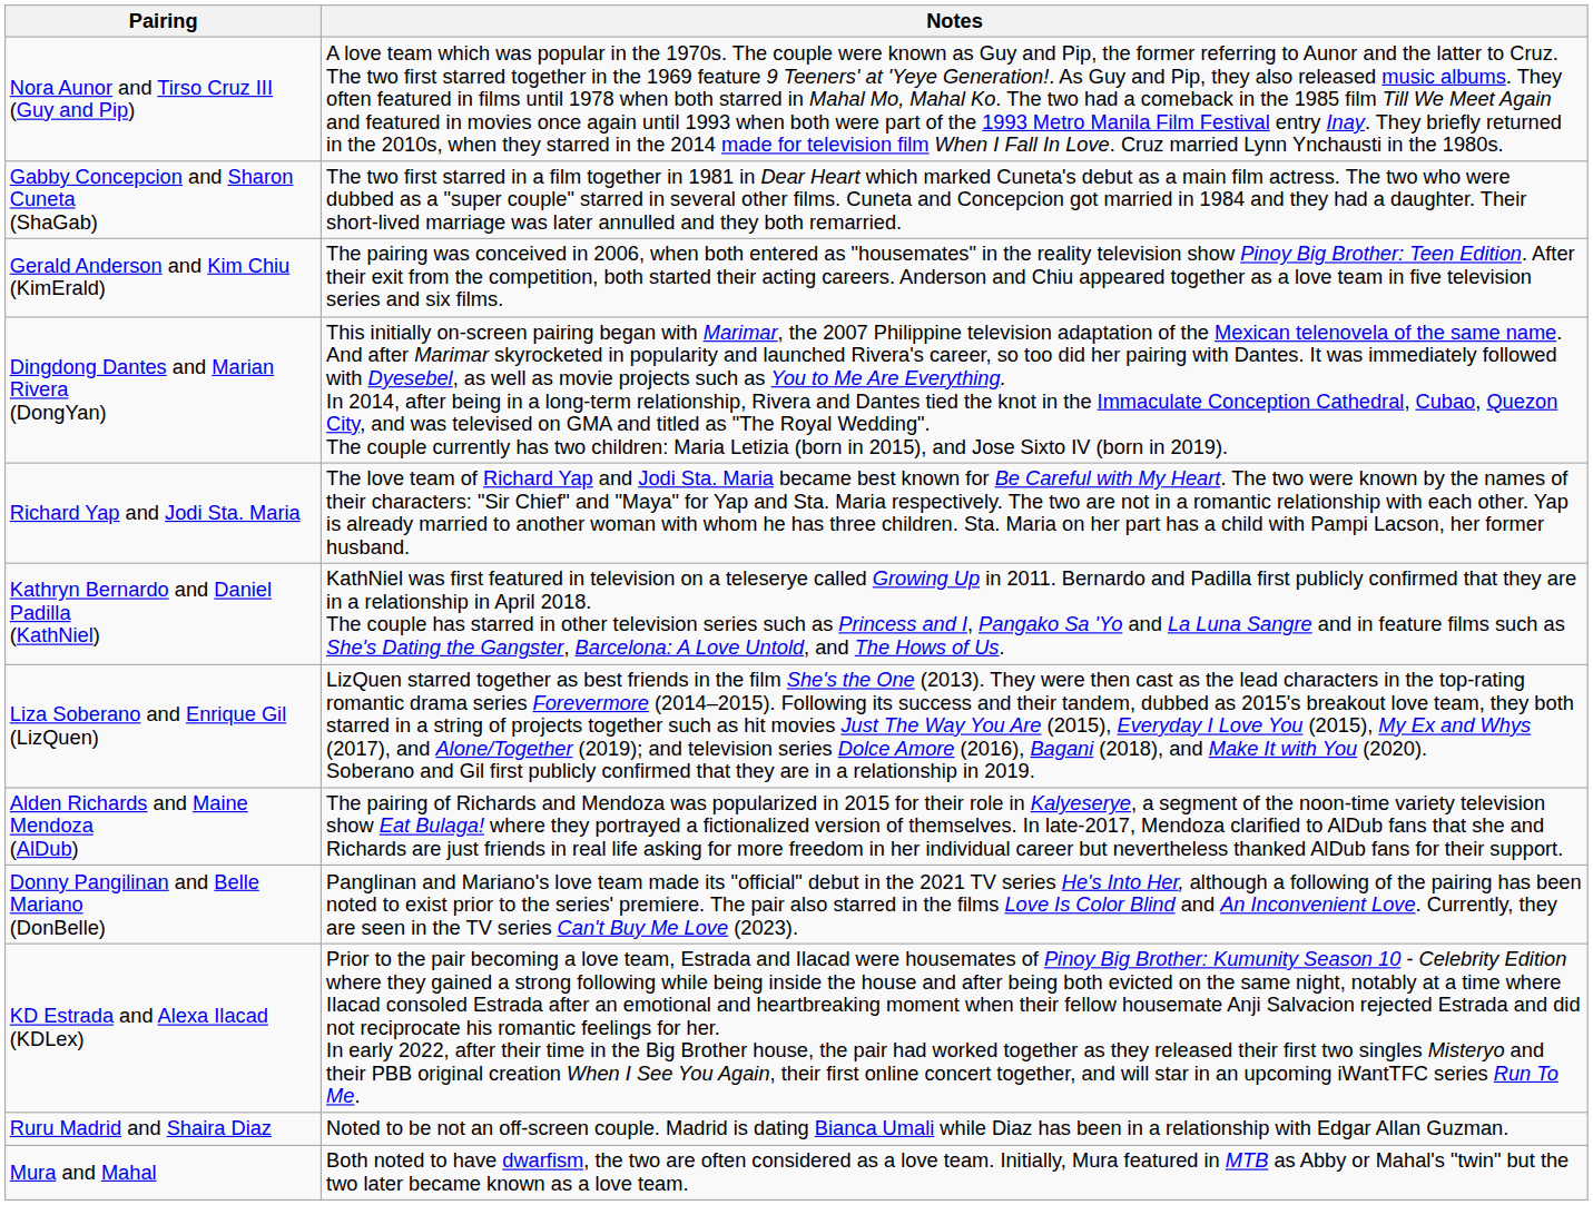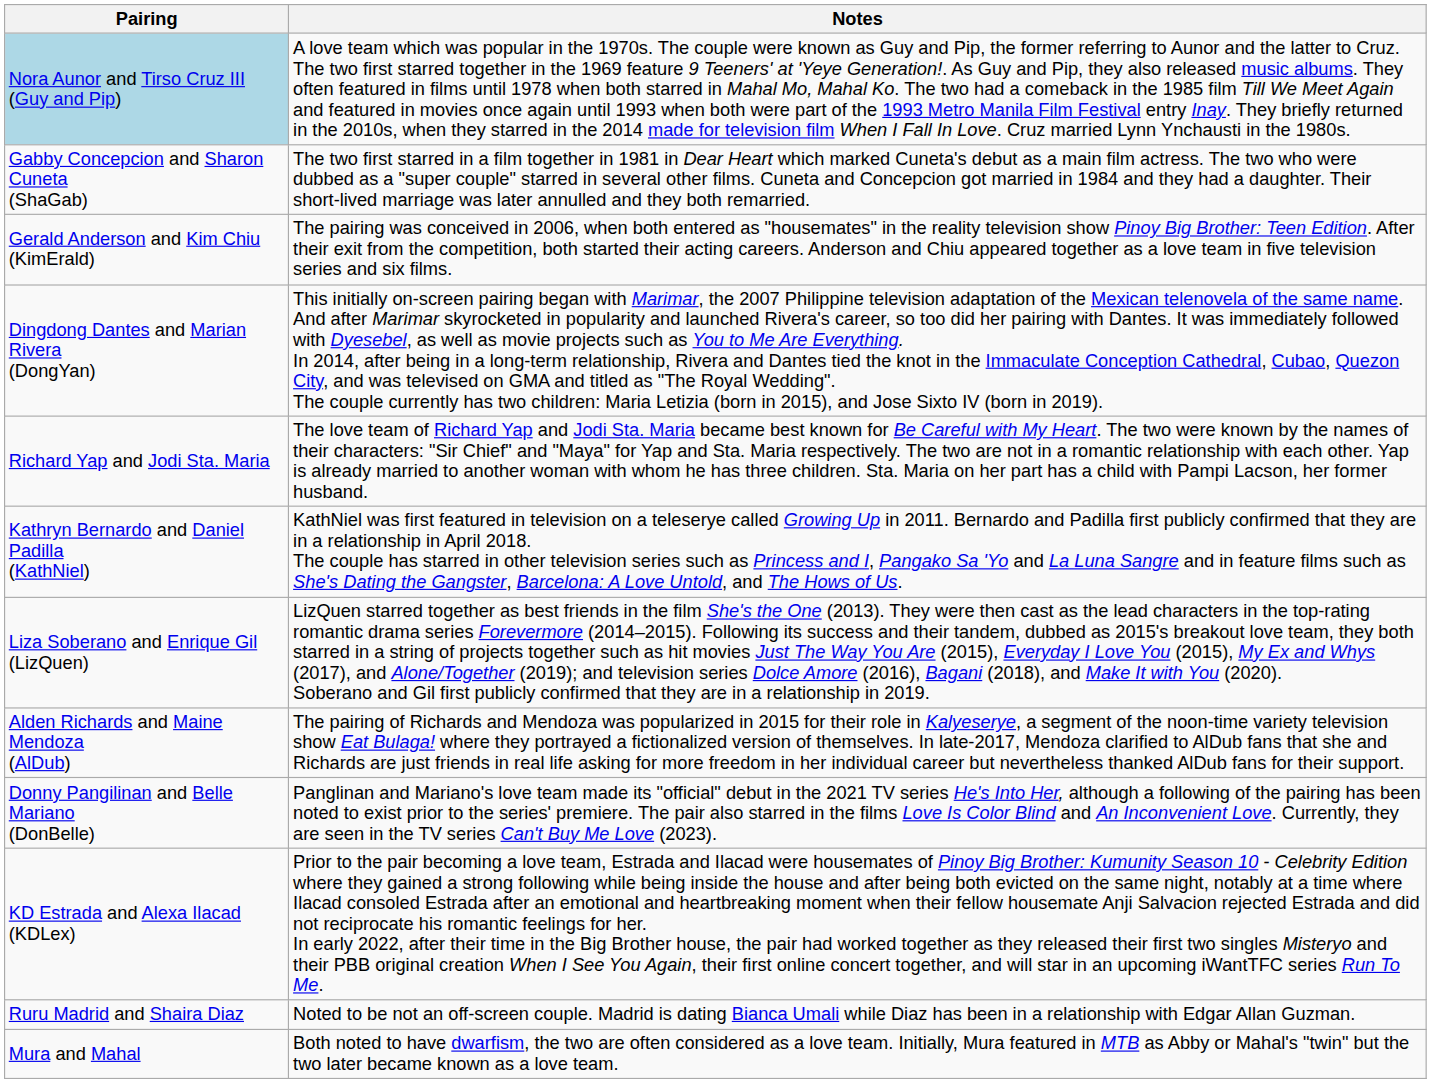Nora Aunor and Tirso Cruz III (Guy and Pip) | Pairing: no background -> lightblue background
